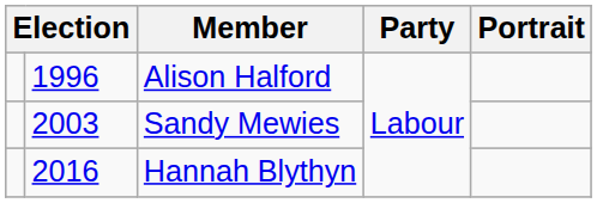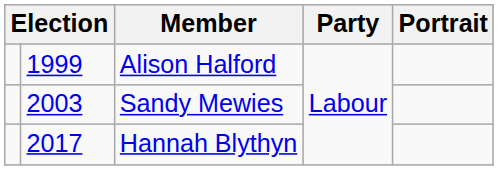Alison Halford | column 2: 1996 -> 1999
Hannah Blythyn | column 2: 2016 -> 2017
